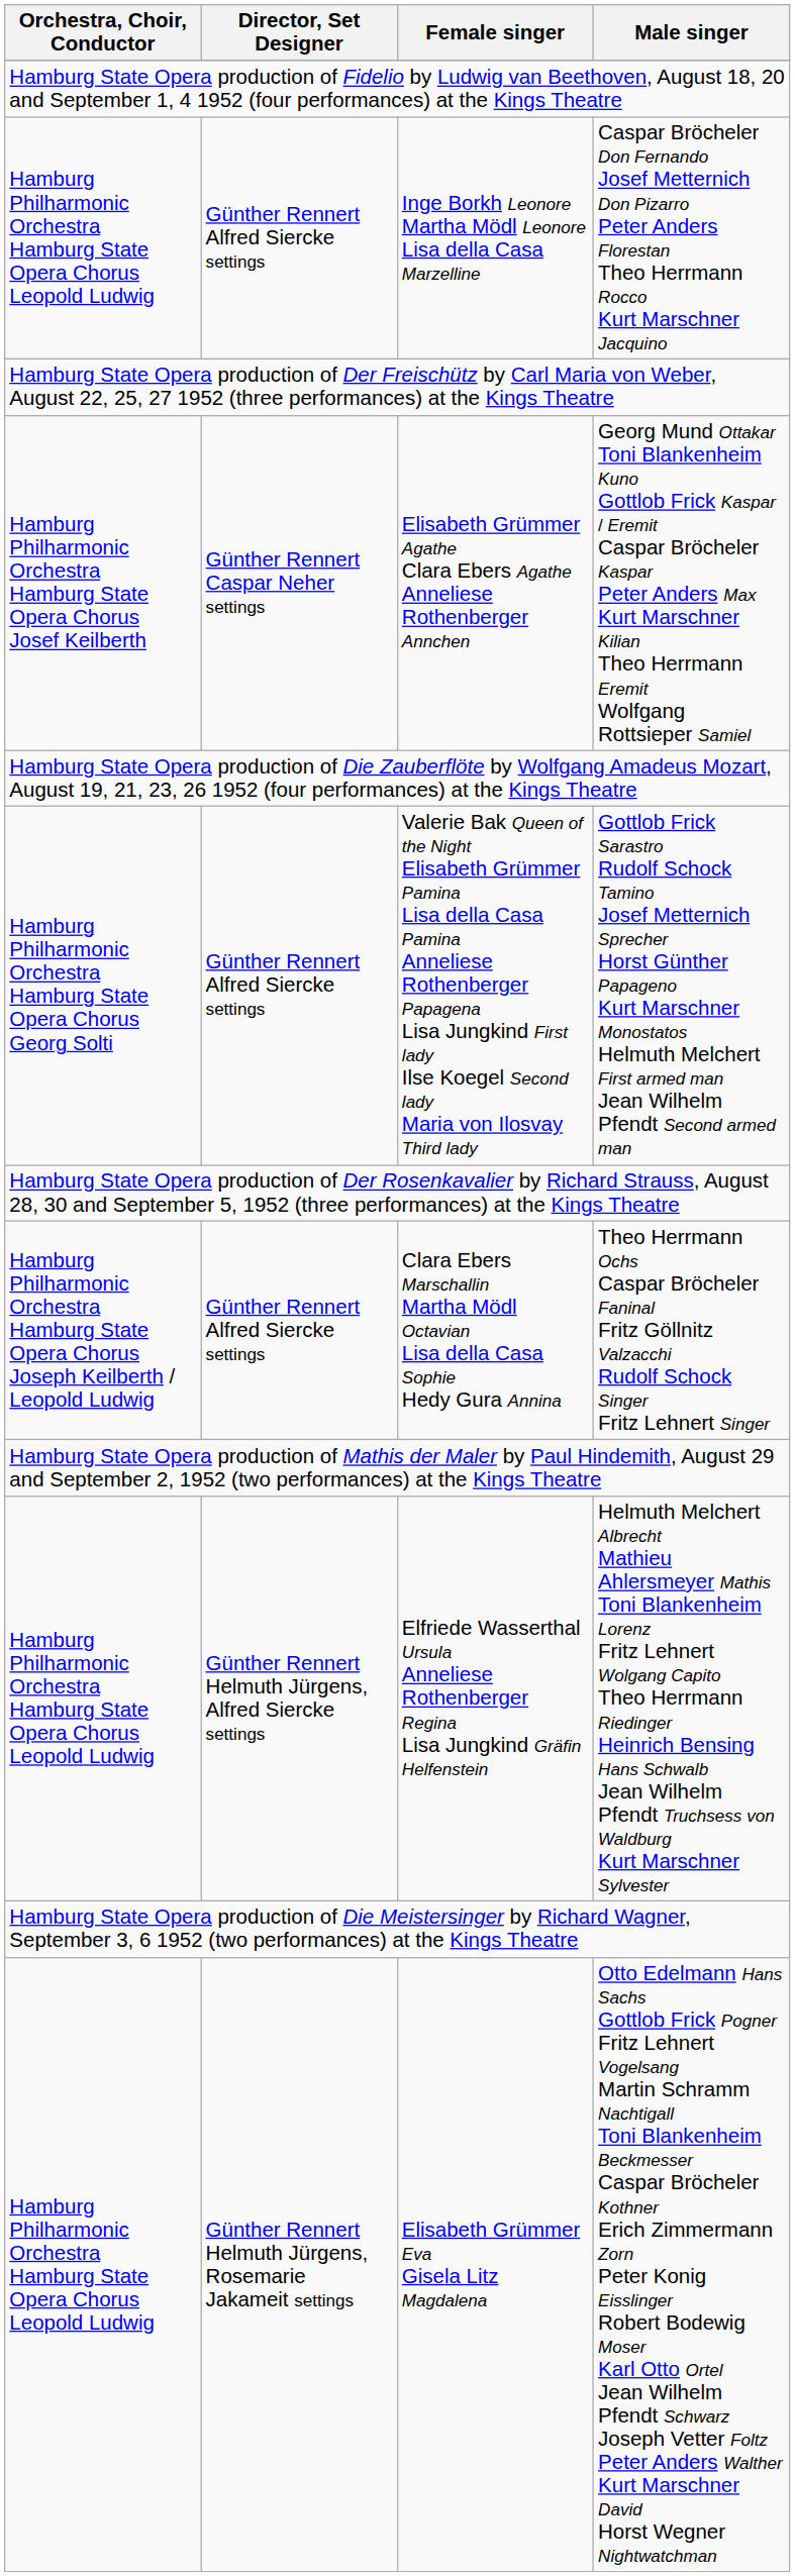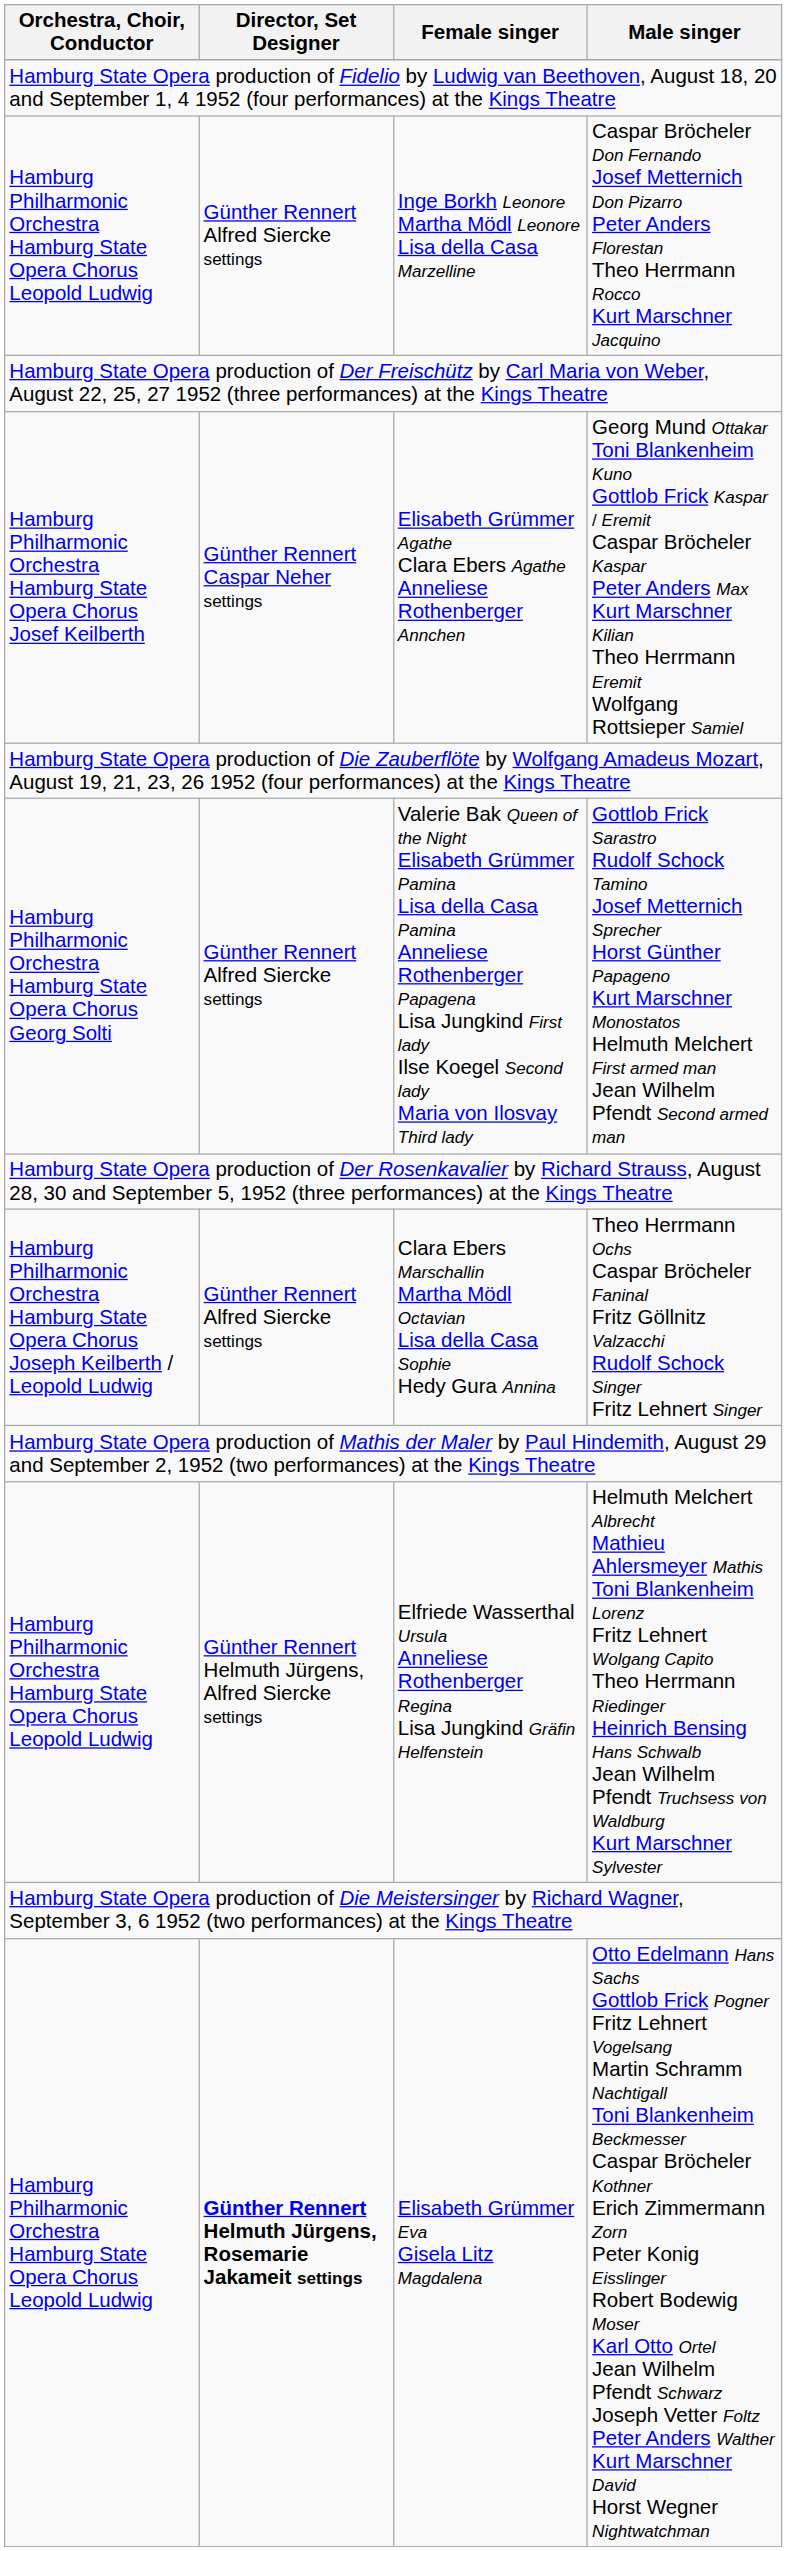Elisabeth Grümmer Eva Gisela Litz Magdalena | Director, Set Designer: normal -> bold
